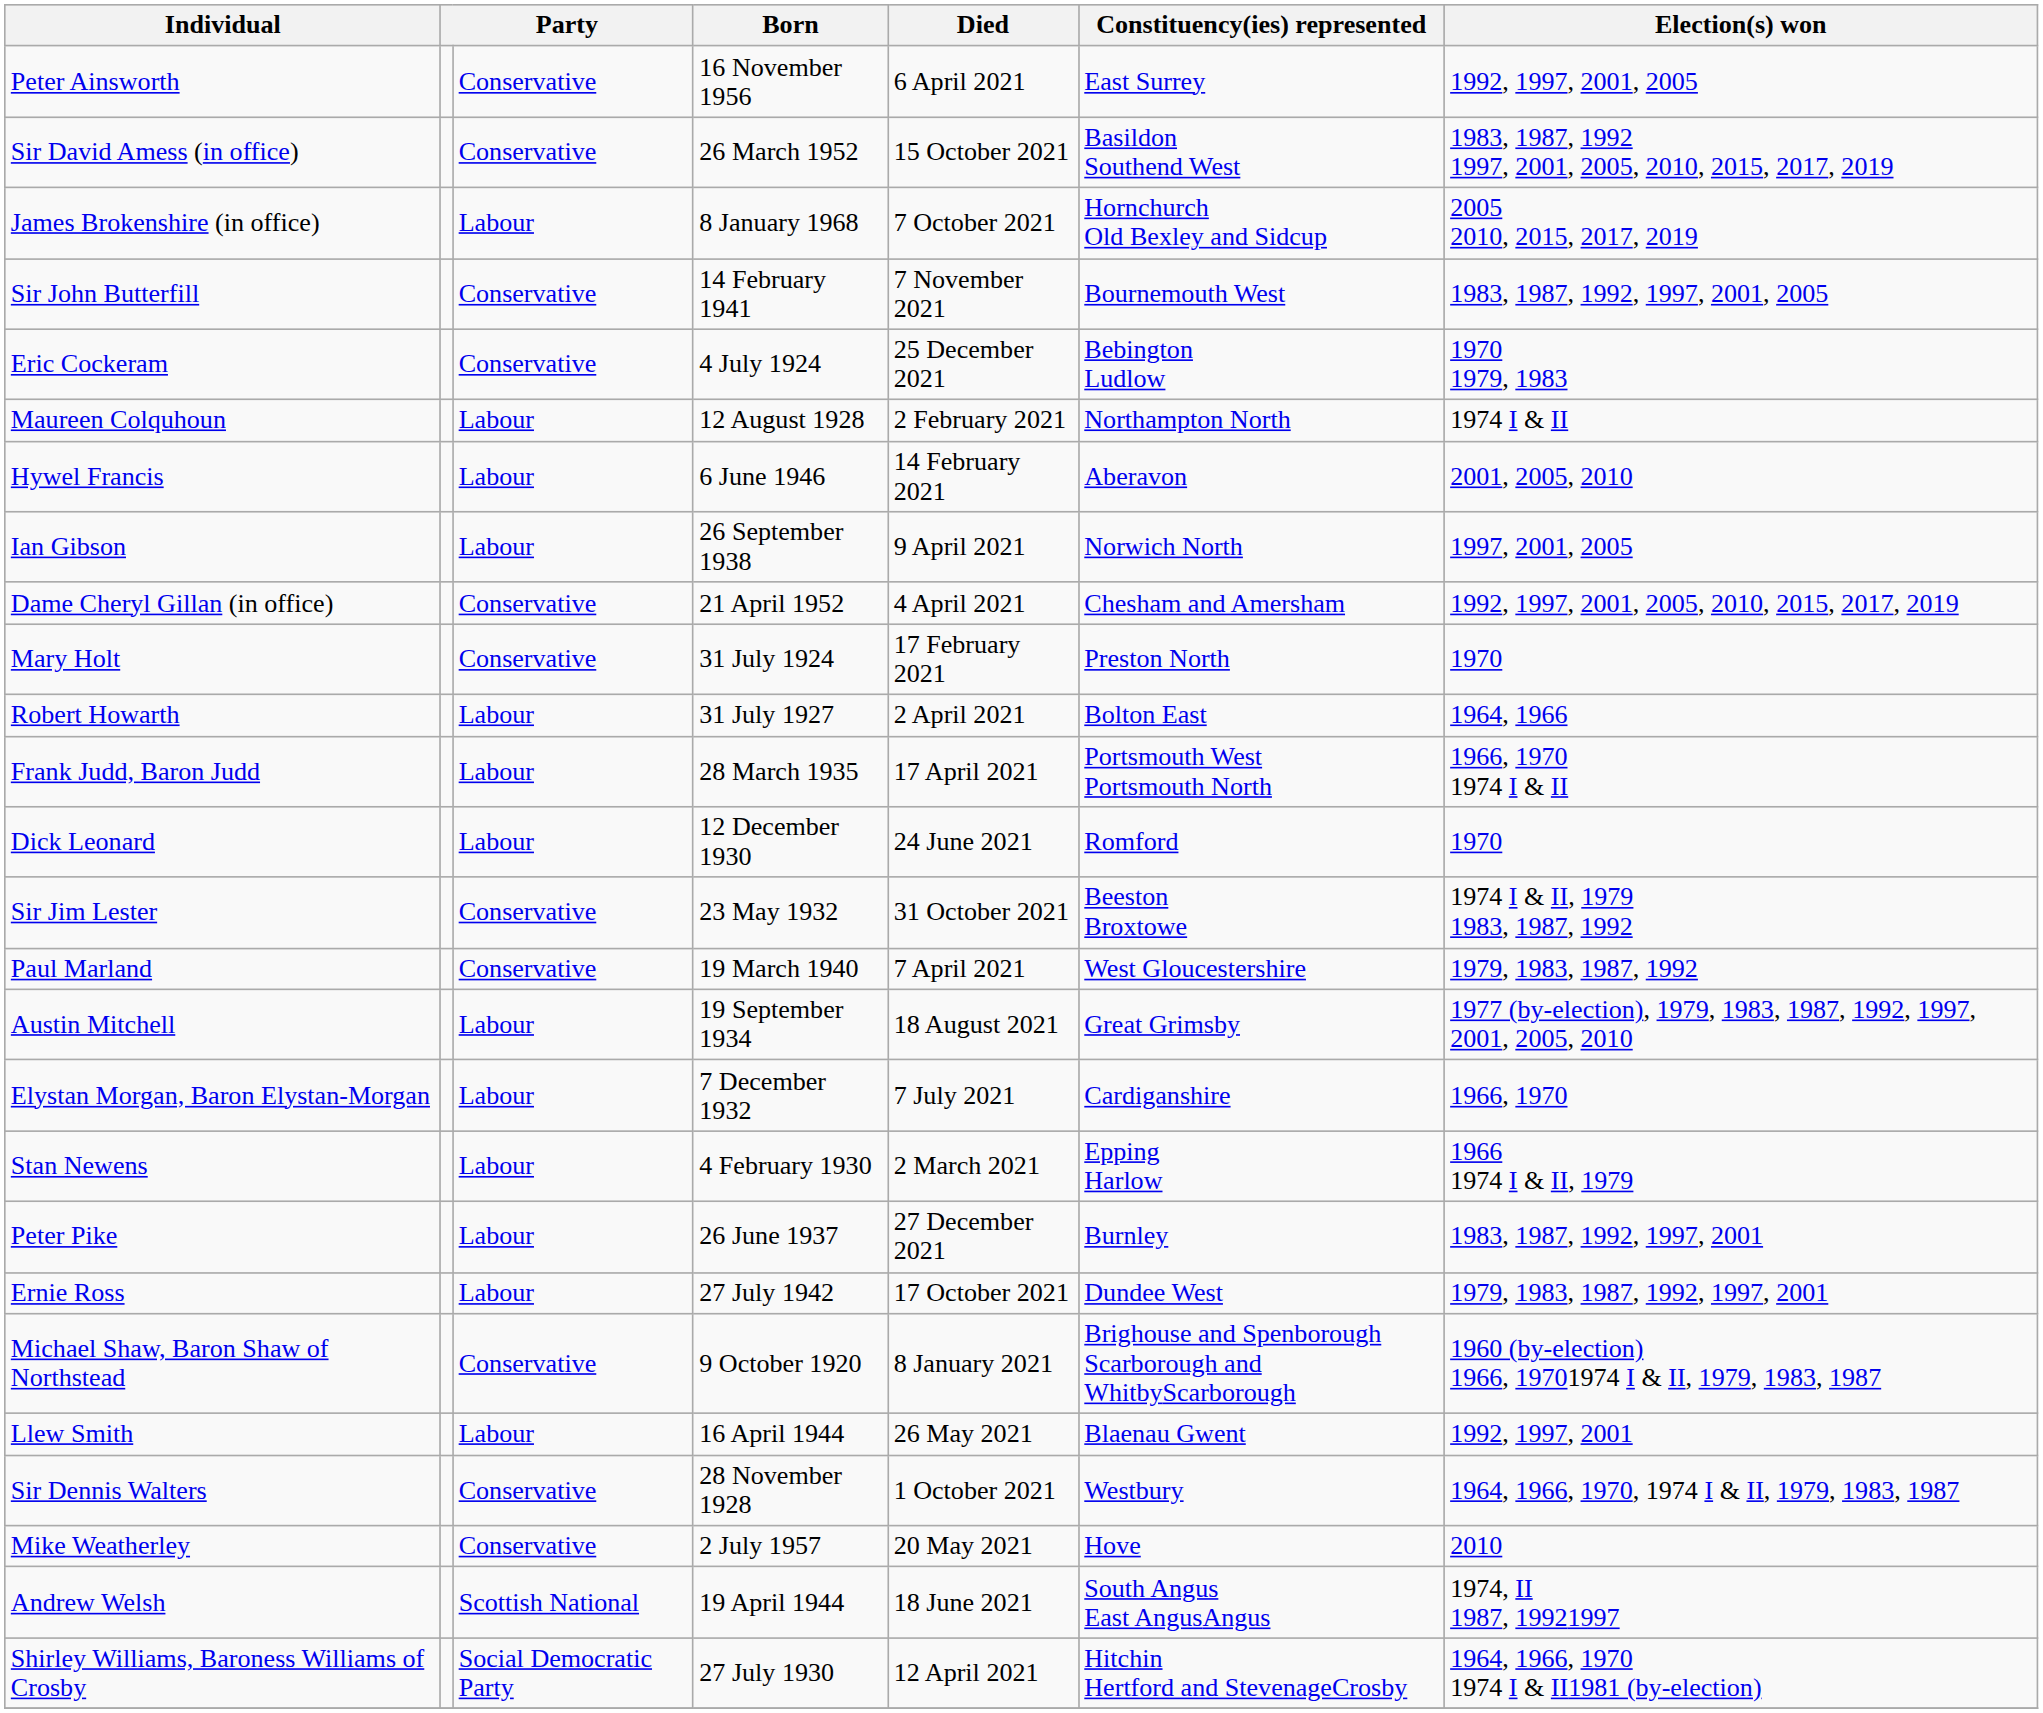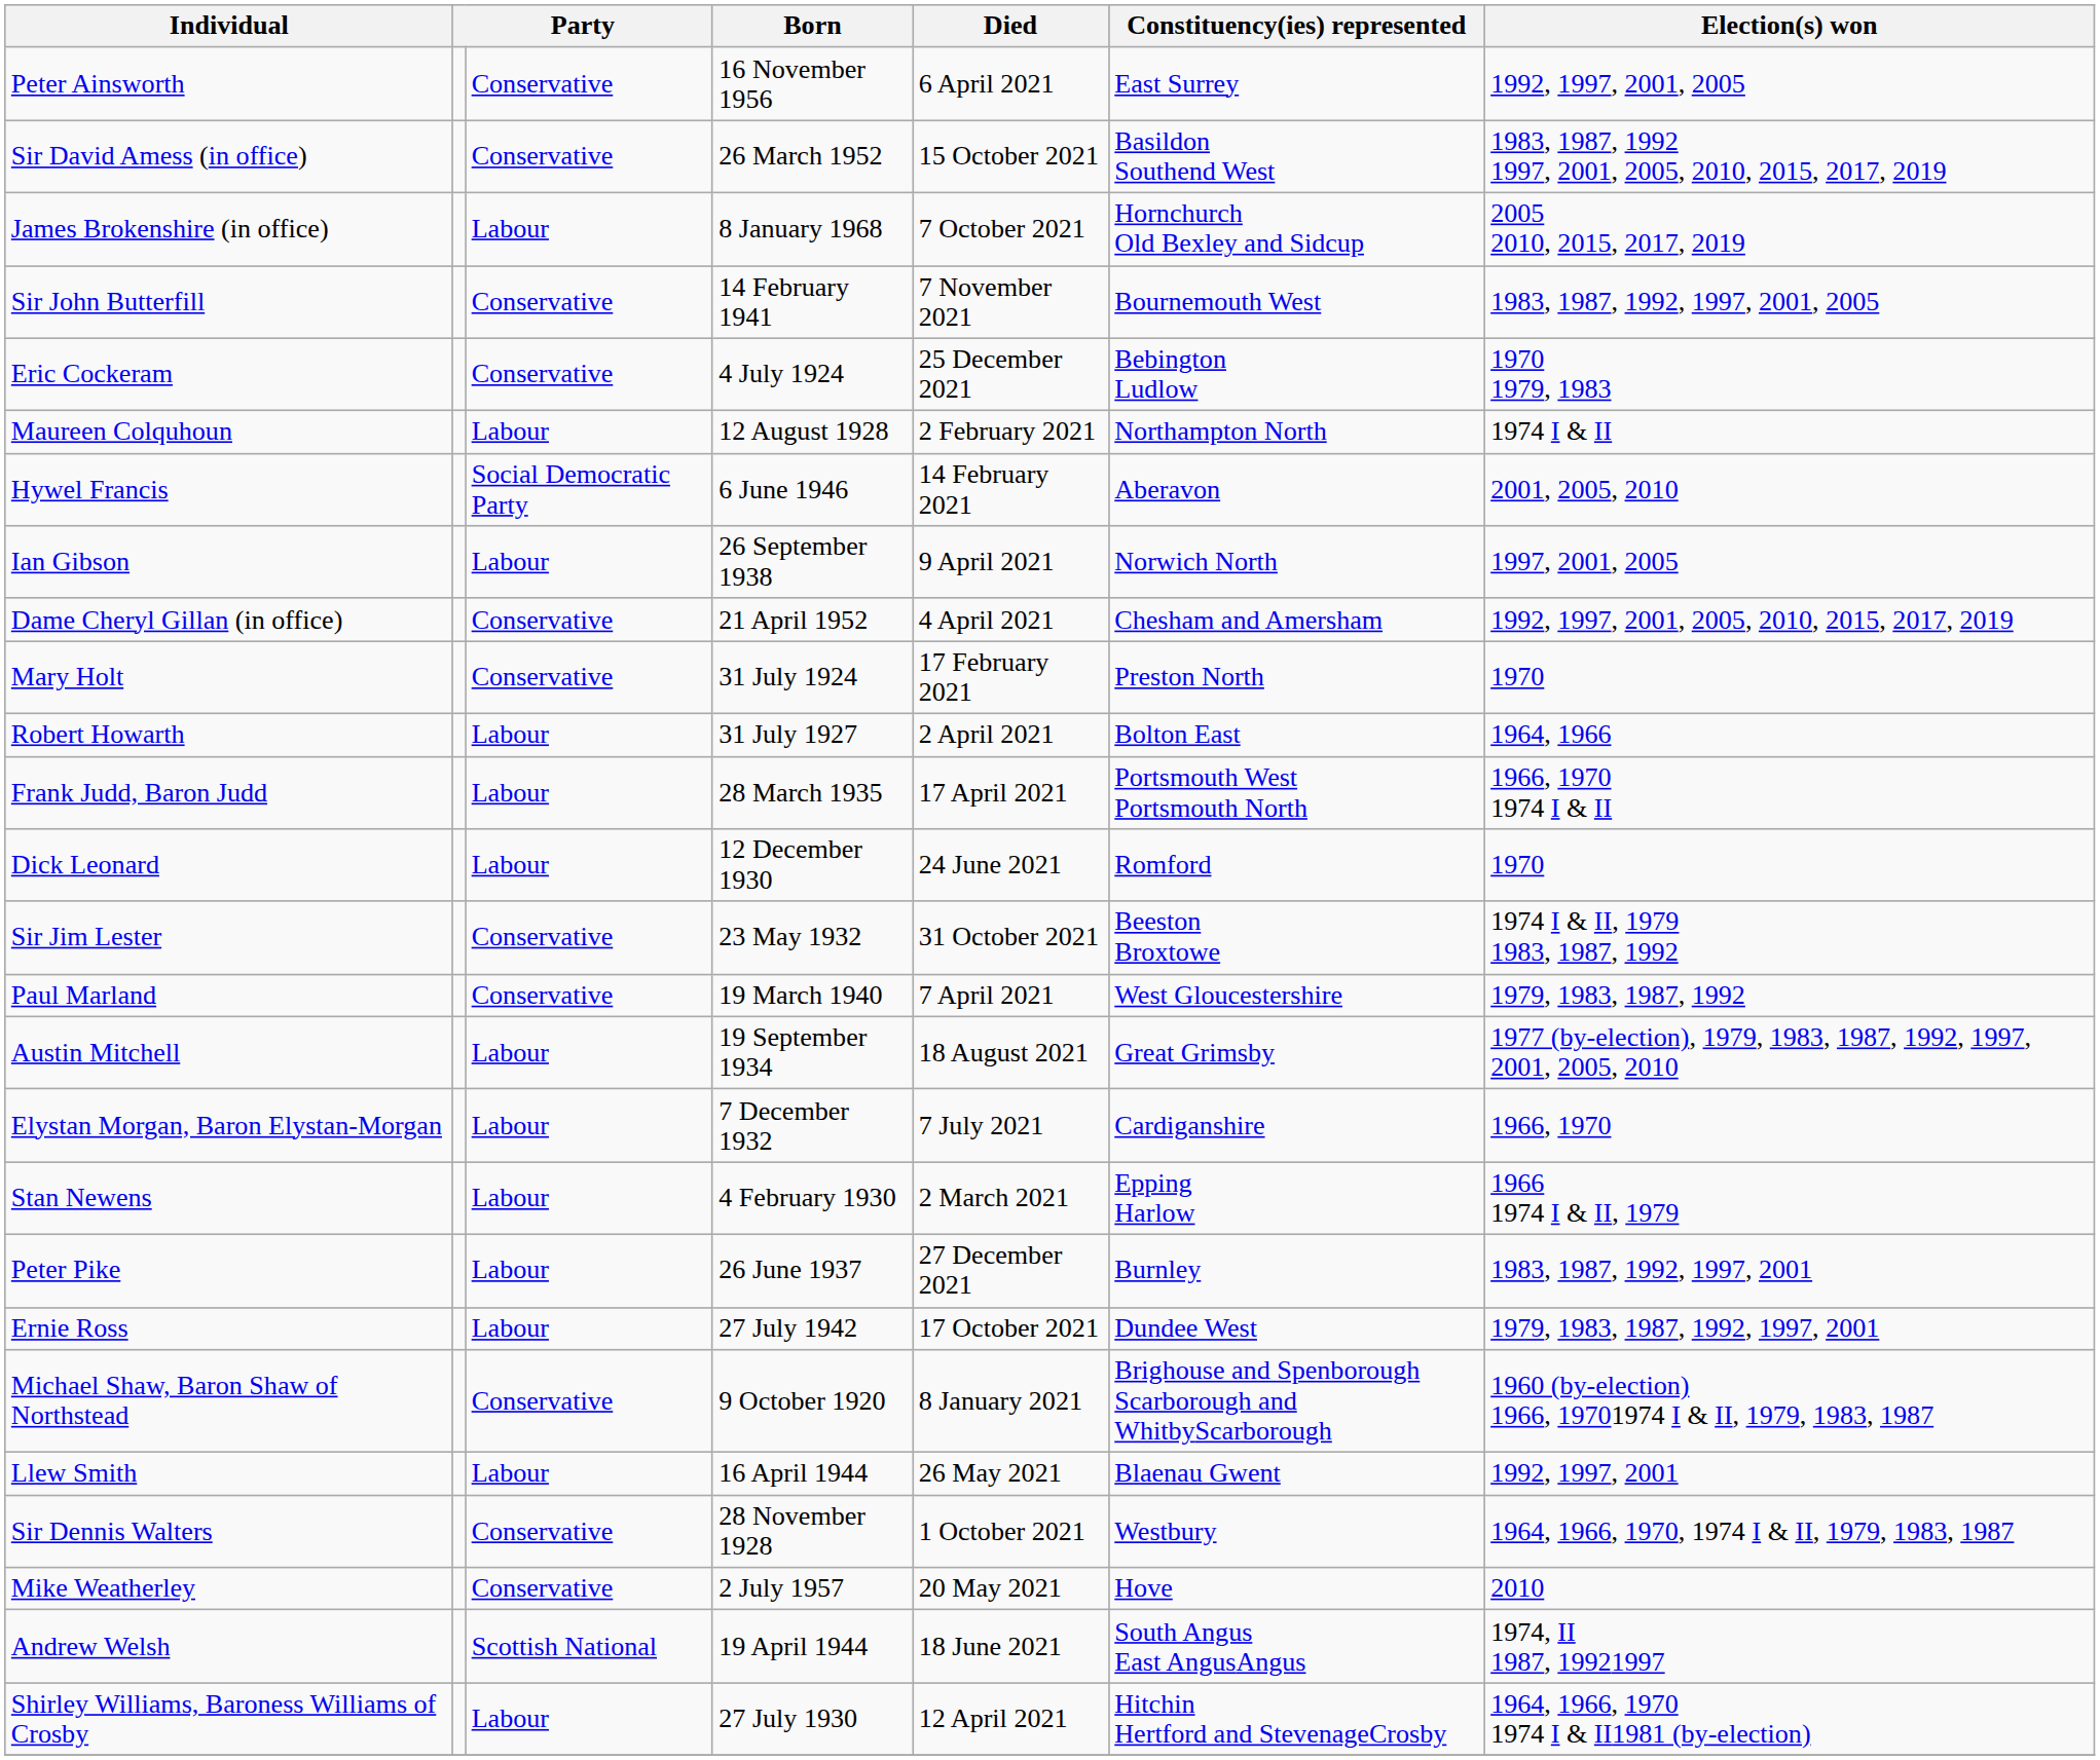Hywel Francis | column 3: Labour -> Social Democratic Party
Shirley Williams, Baroness Williams of Crosby | column 3: Social Democratic Party -> Labour
